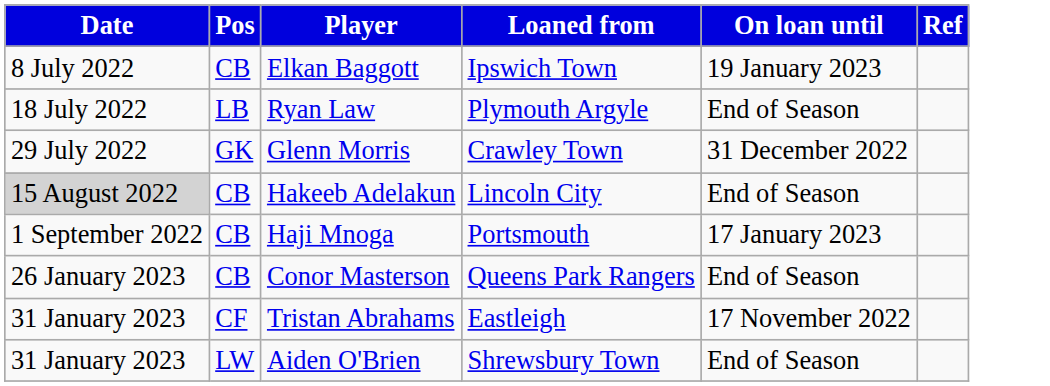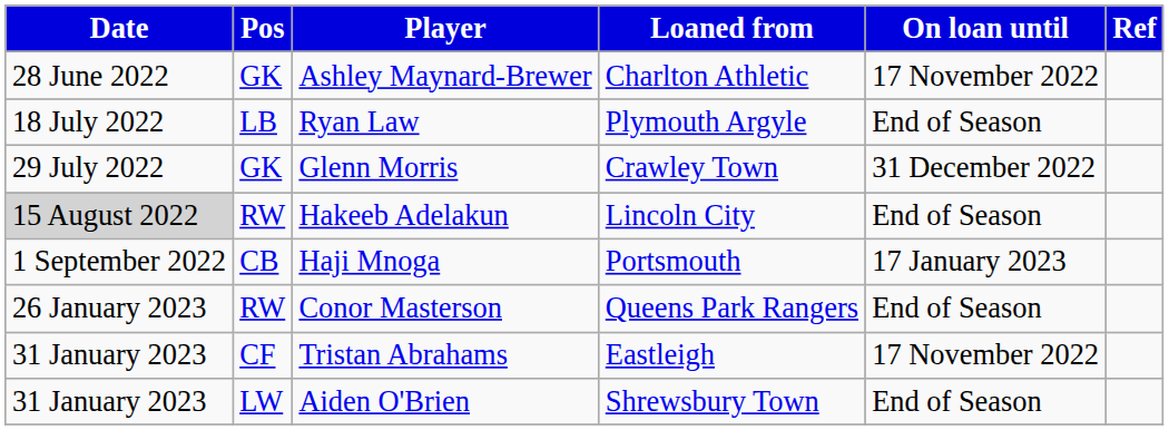+ row: 28 June 2022 | GK | Ashley Maynard-Brewer | Charlton Athletic | 17 November 2022
- row: 8 July 2022 | CB | Elkan Baggott | Ipswich Town | 19 January 2023
Hakeeb Adelakun | Pos: CB -> RW
Conor Masterson | Pos: CB -> RW
